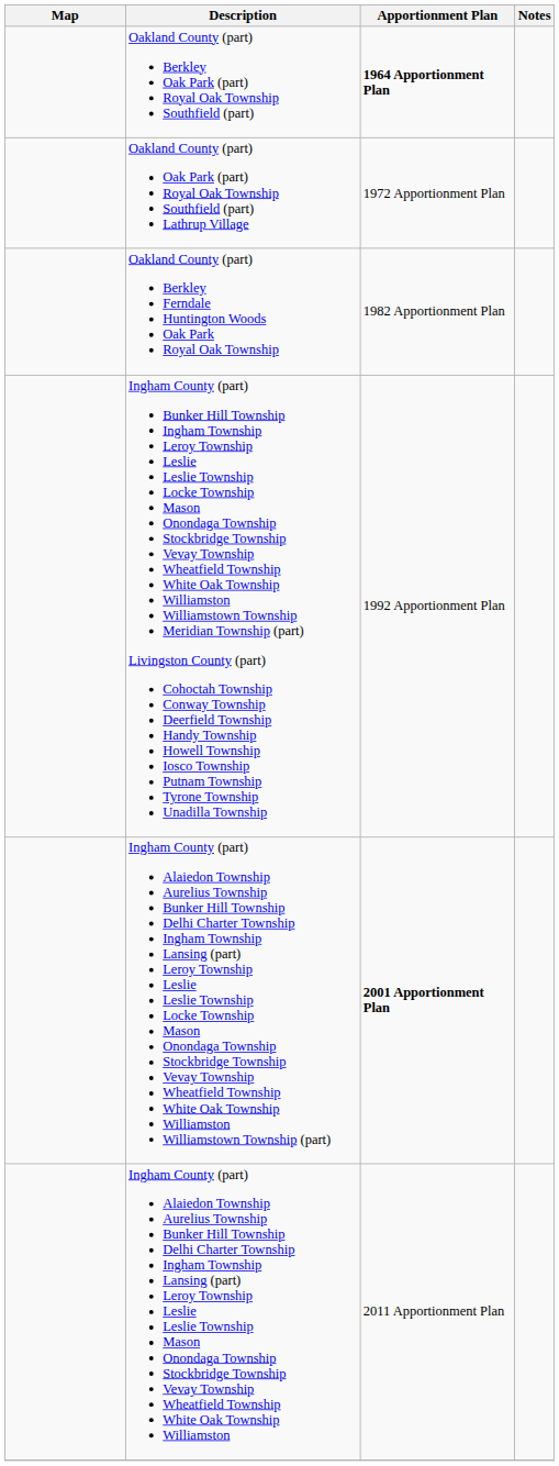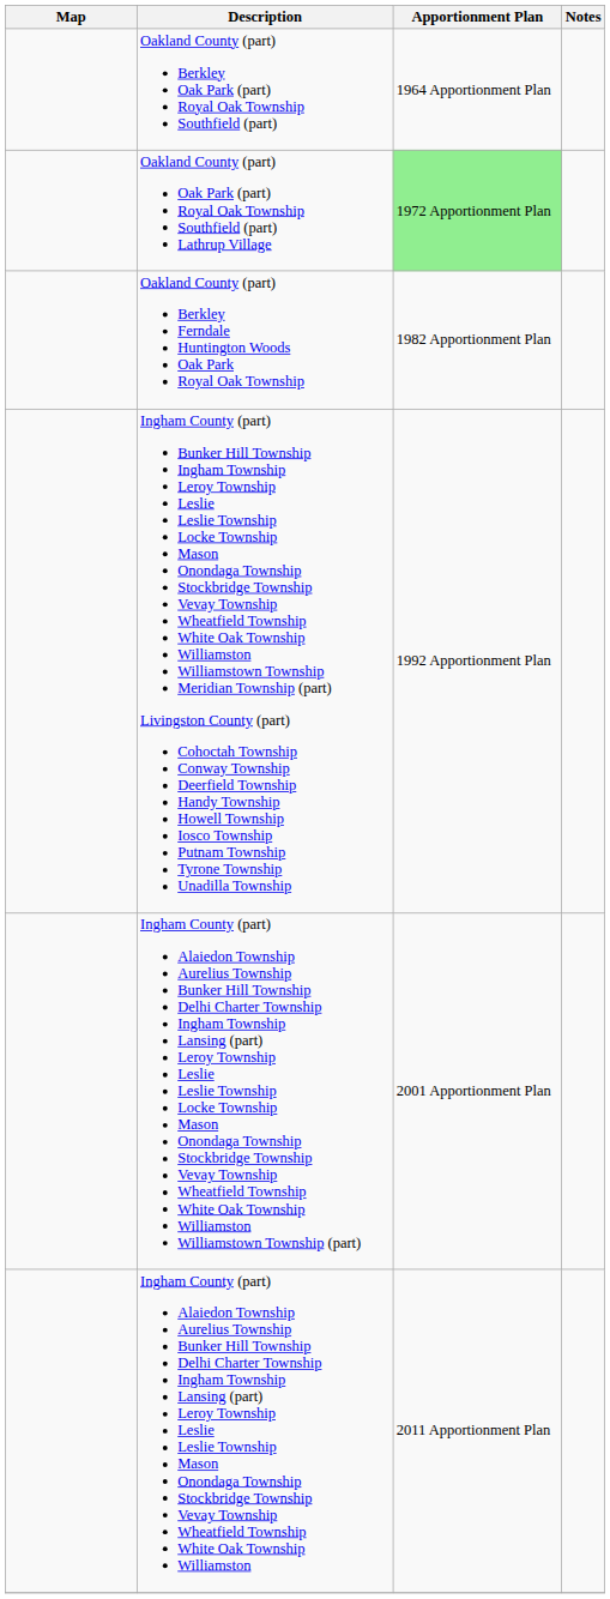row 2 | Apportionment Plan: bold -> normal
row 3 | Apportionment Plan: no background -> lightgreen background
row 6 | Apportionment Plan: bold -> normal
